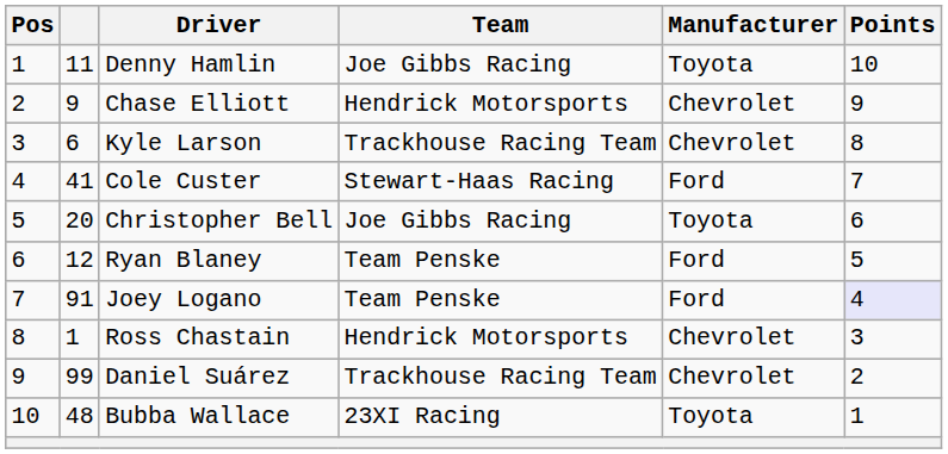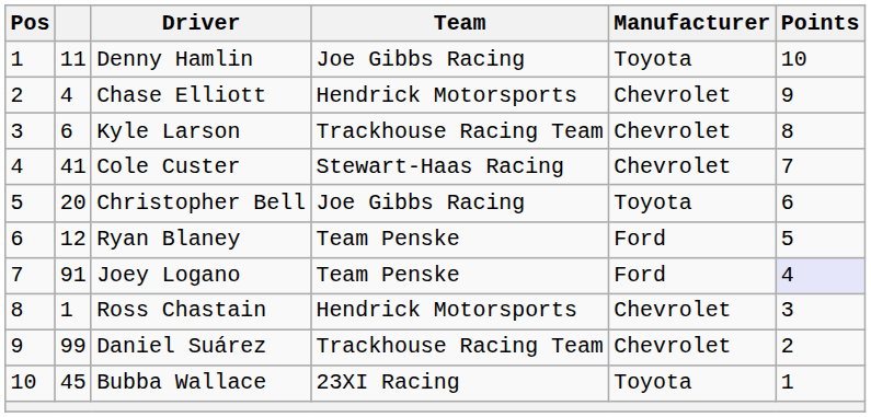Chase Elliott | column 2: 9 -> 4
Cole Custer | Manufacturer: Ford -> Chevrolet
Bubba Wallace | column 2: 48 -> 45
